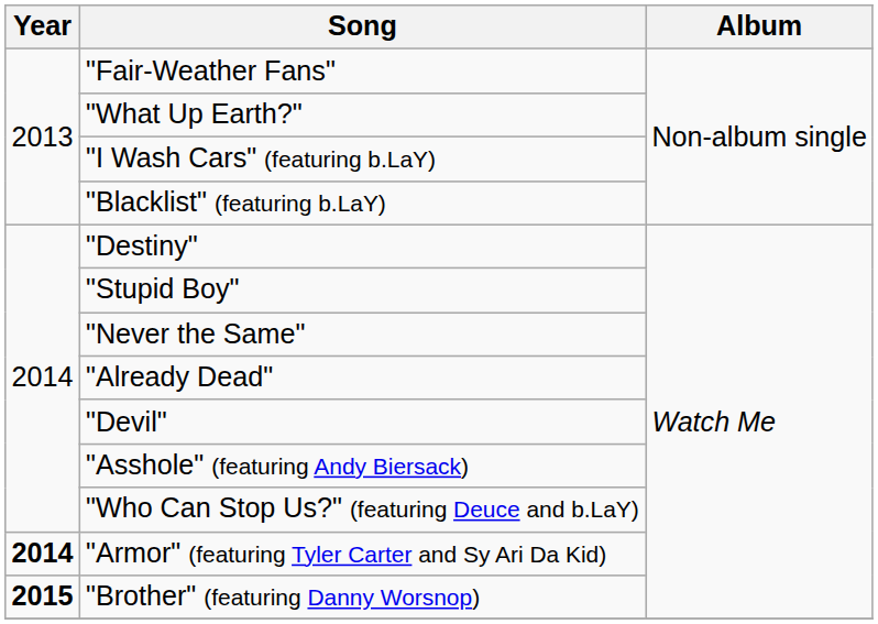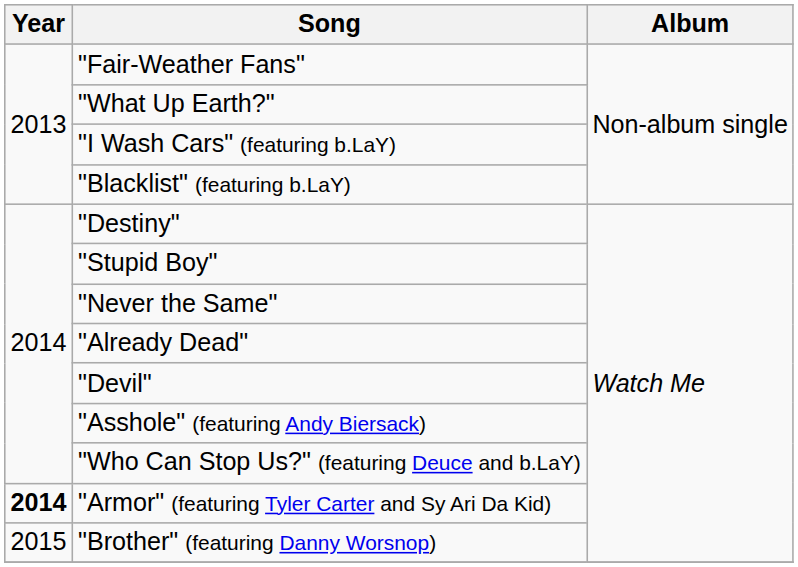"Brother" (featuring Danny Worsnop) | Year: bold -> normal
